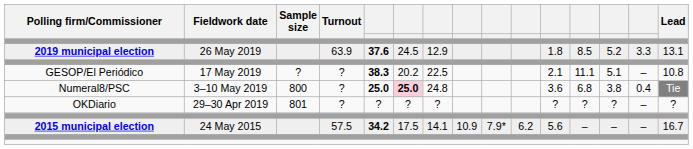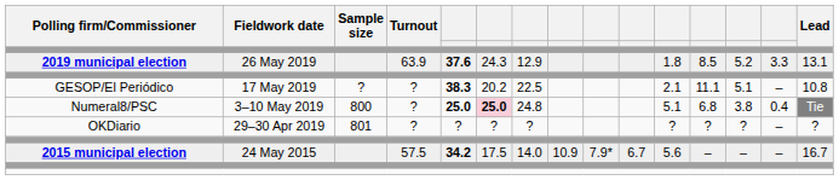2019 municipal election | column 6: 24.5 -> 24.3
Numeral8/PSC | column 11: 3.6 -> 5.1
2015 municipal election | column 7: 14.1 -> 14.0
2015 municipal election | column 10: 6.2 -> 6.7
